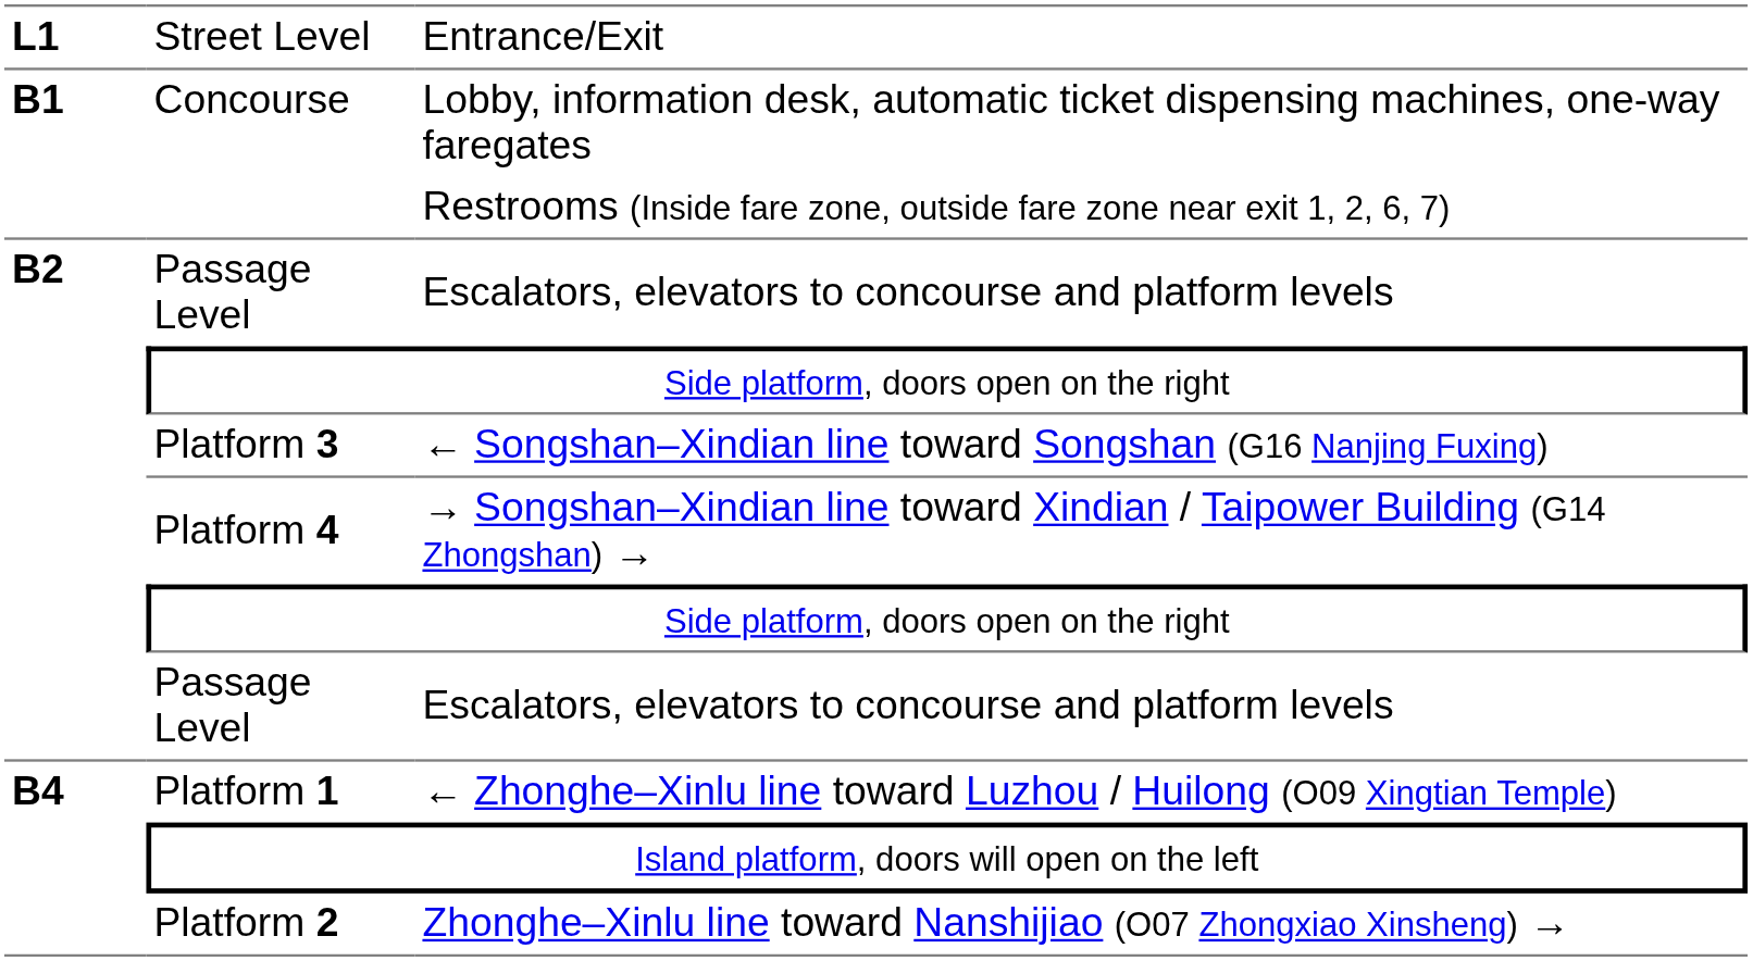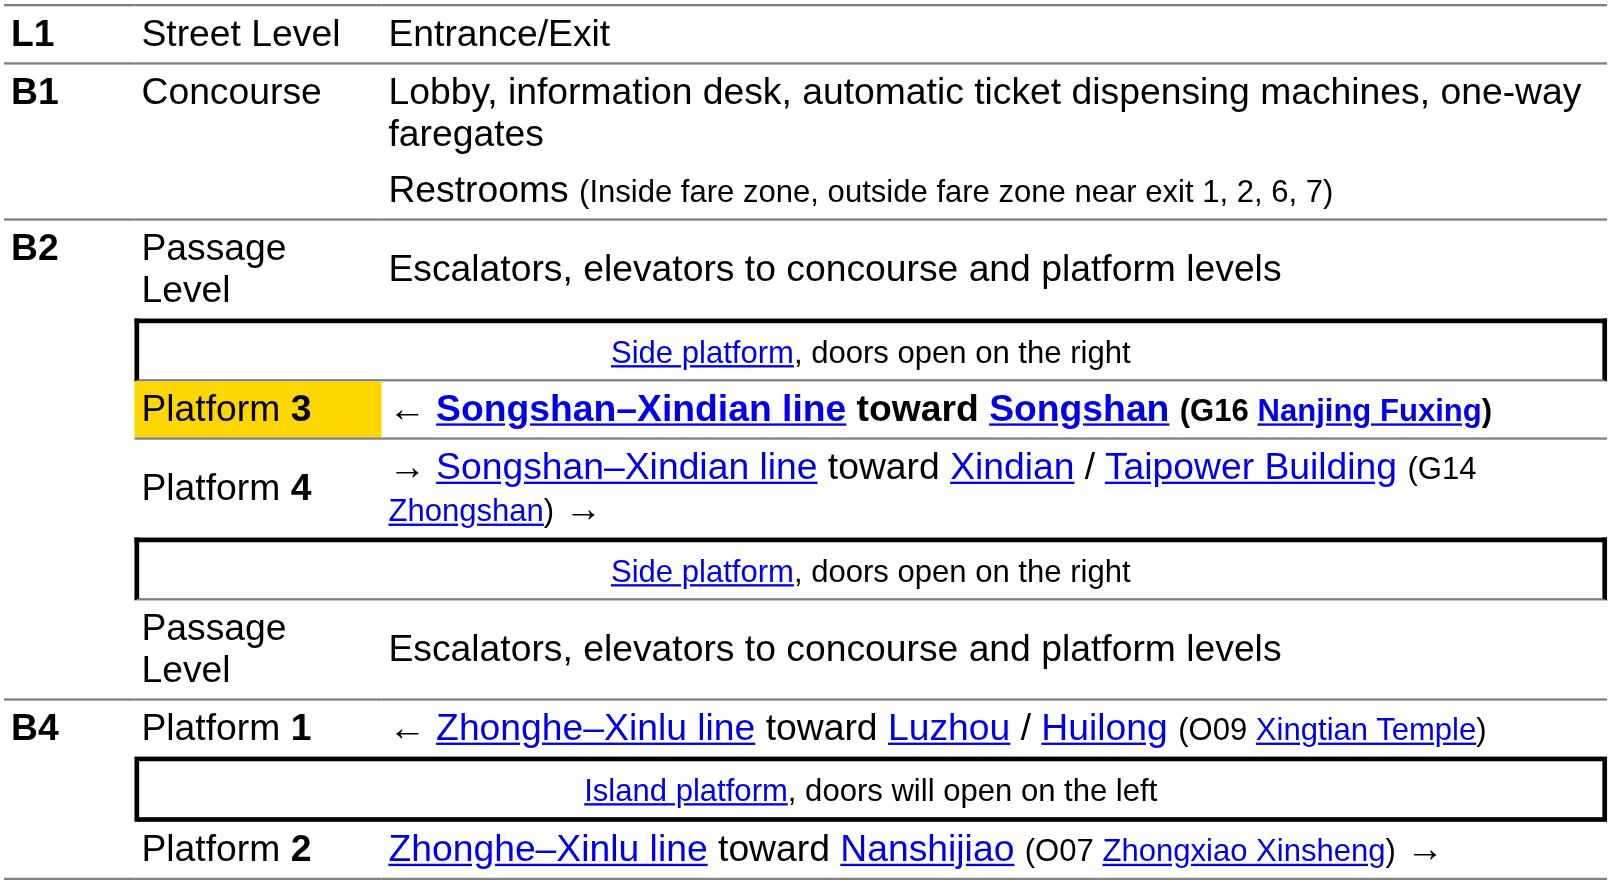← Songshan–Xindian line toward Songshan (G16 Nanjing Fuxing) | column 2: no background -> gold background
← Songshan–Xindian line toward Songshan (G16 Nanjing Fuxing) | column 3: normal -> bold
